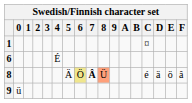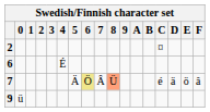row 3 | column 1: 1 -> 2
row 5 | column 1: 8 -> 7
row 5 | 7: bold -> normal
